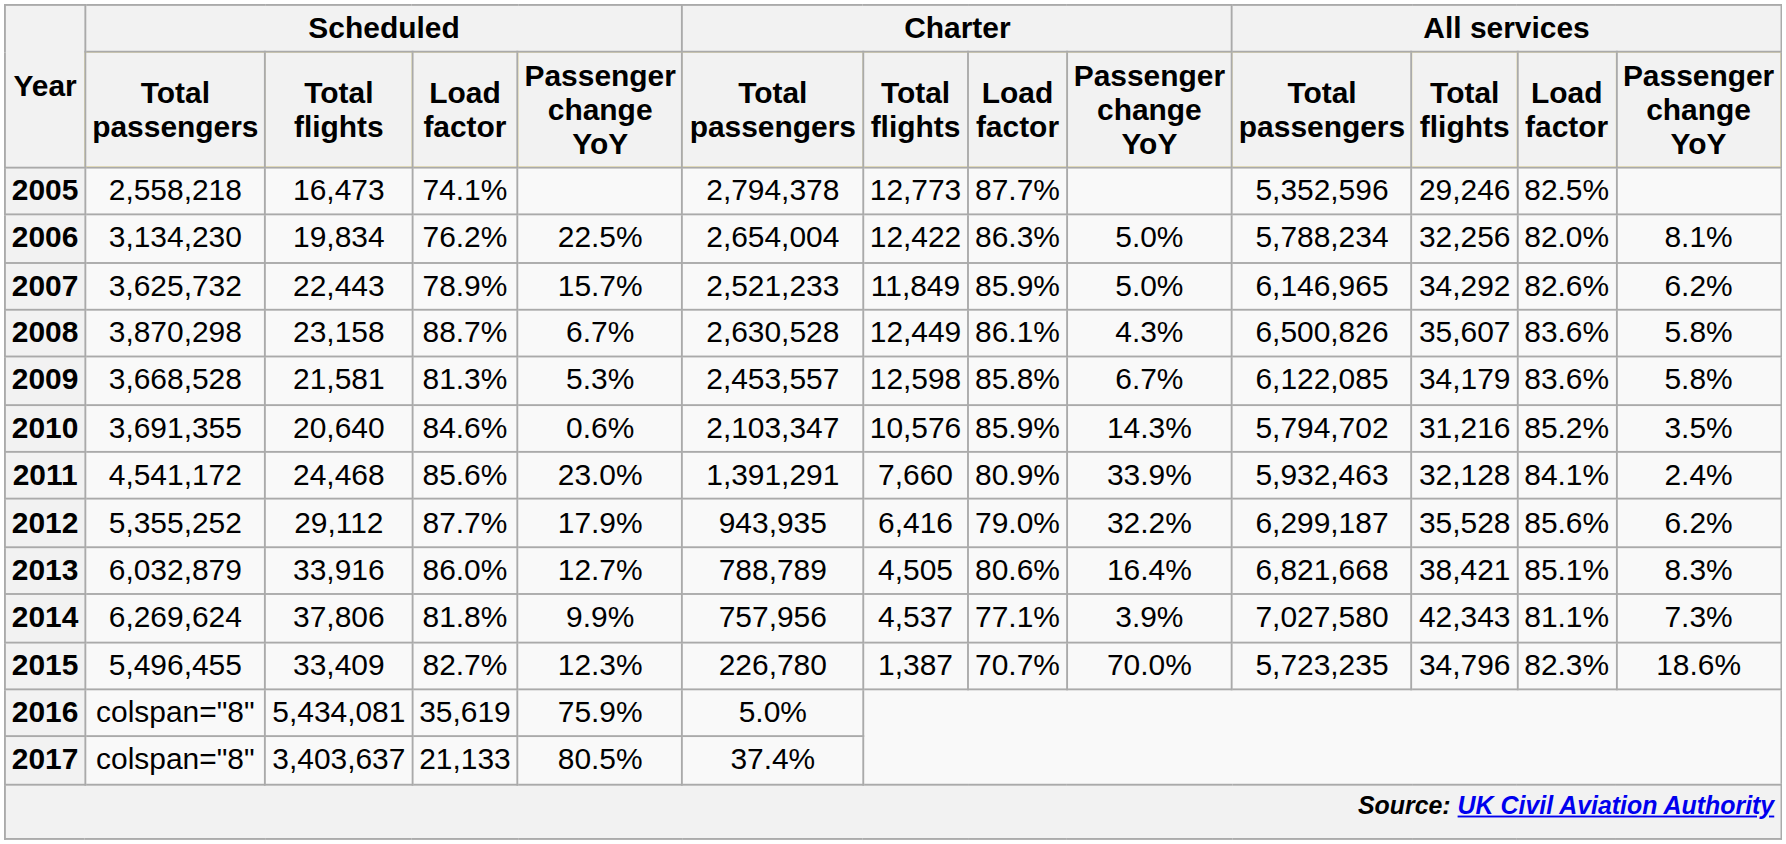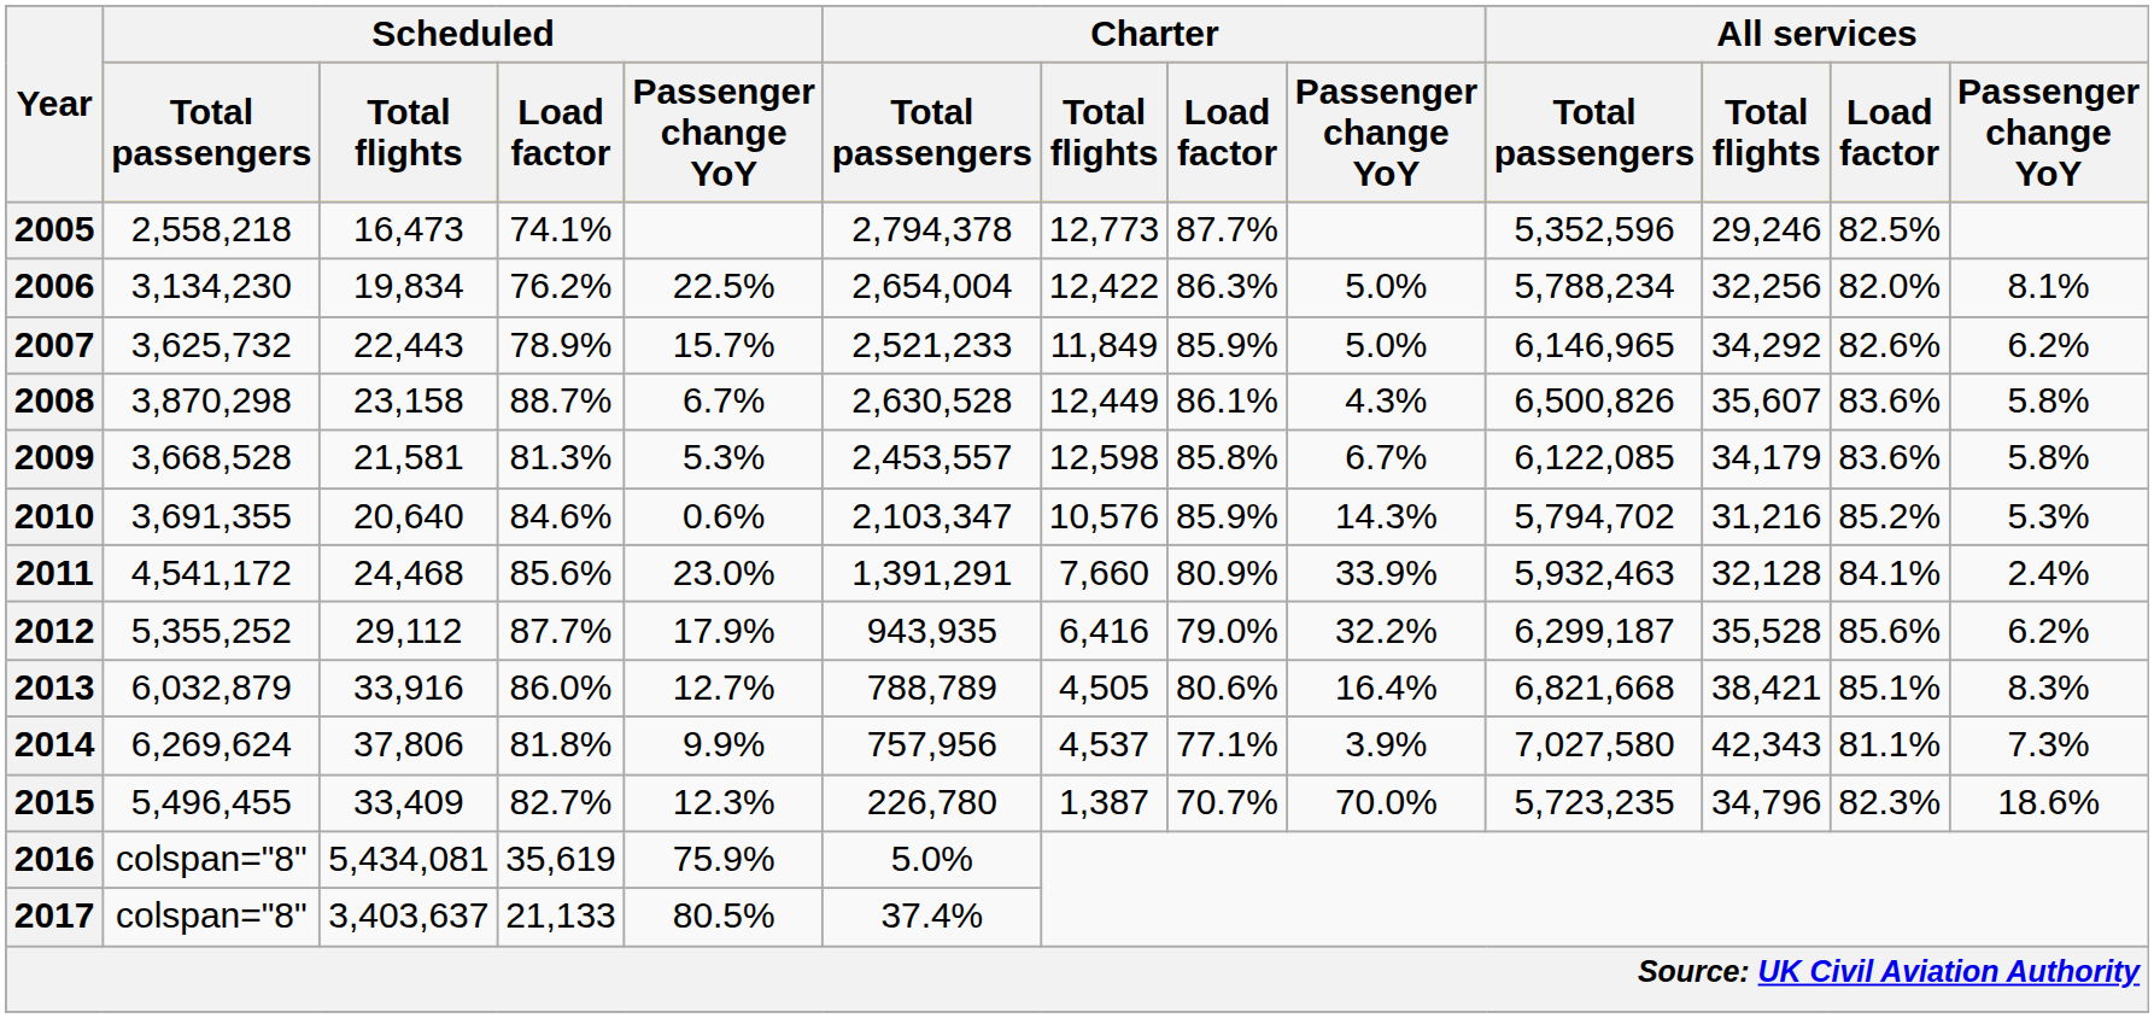2010 | All services / Passenger change YoY: 3.5% -> 5.3%
